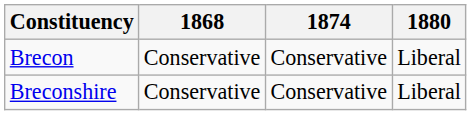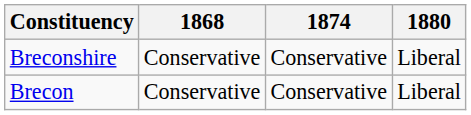rows swapped: Brecon <-> Breconshire
